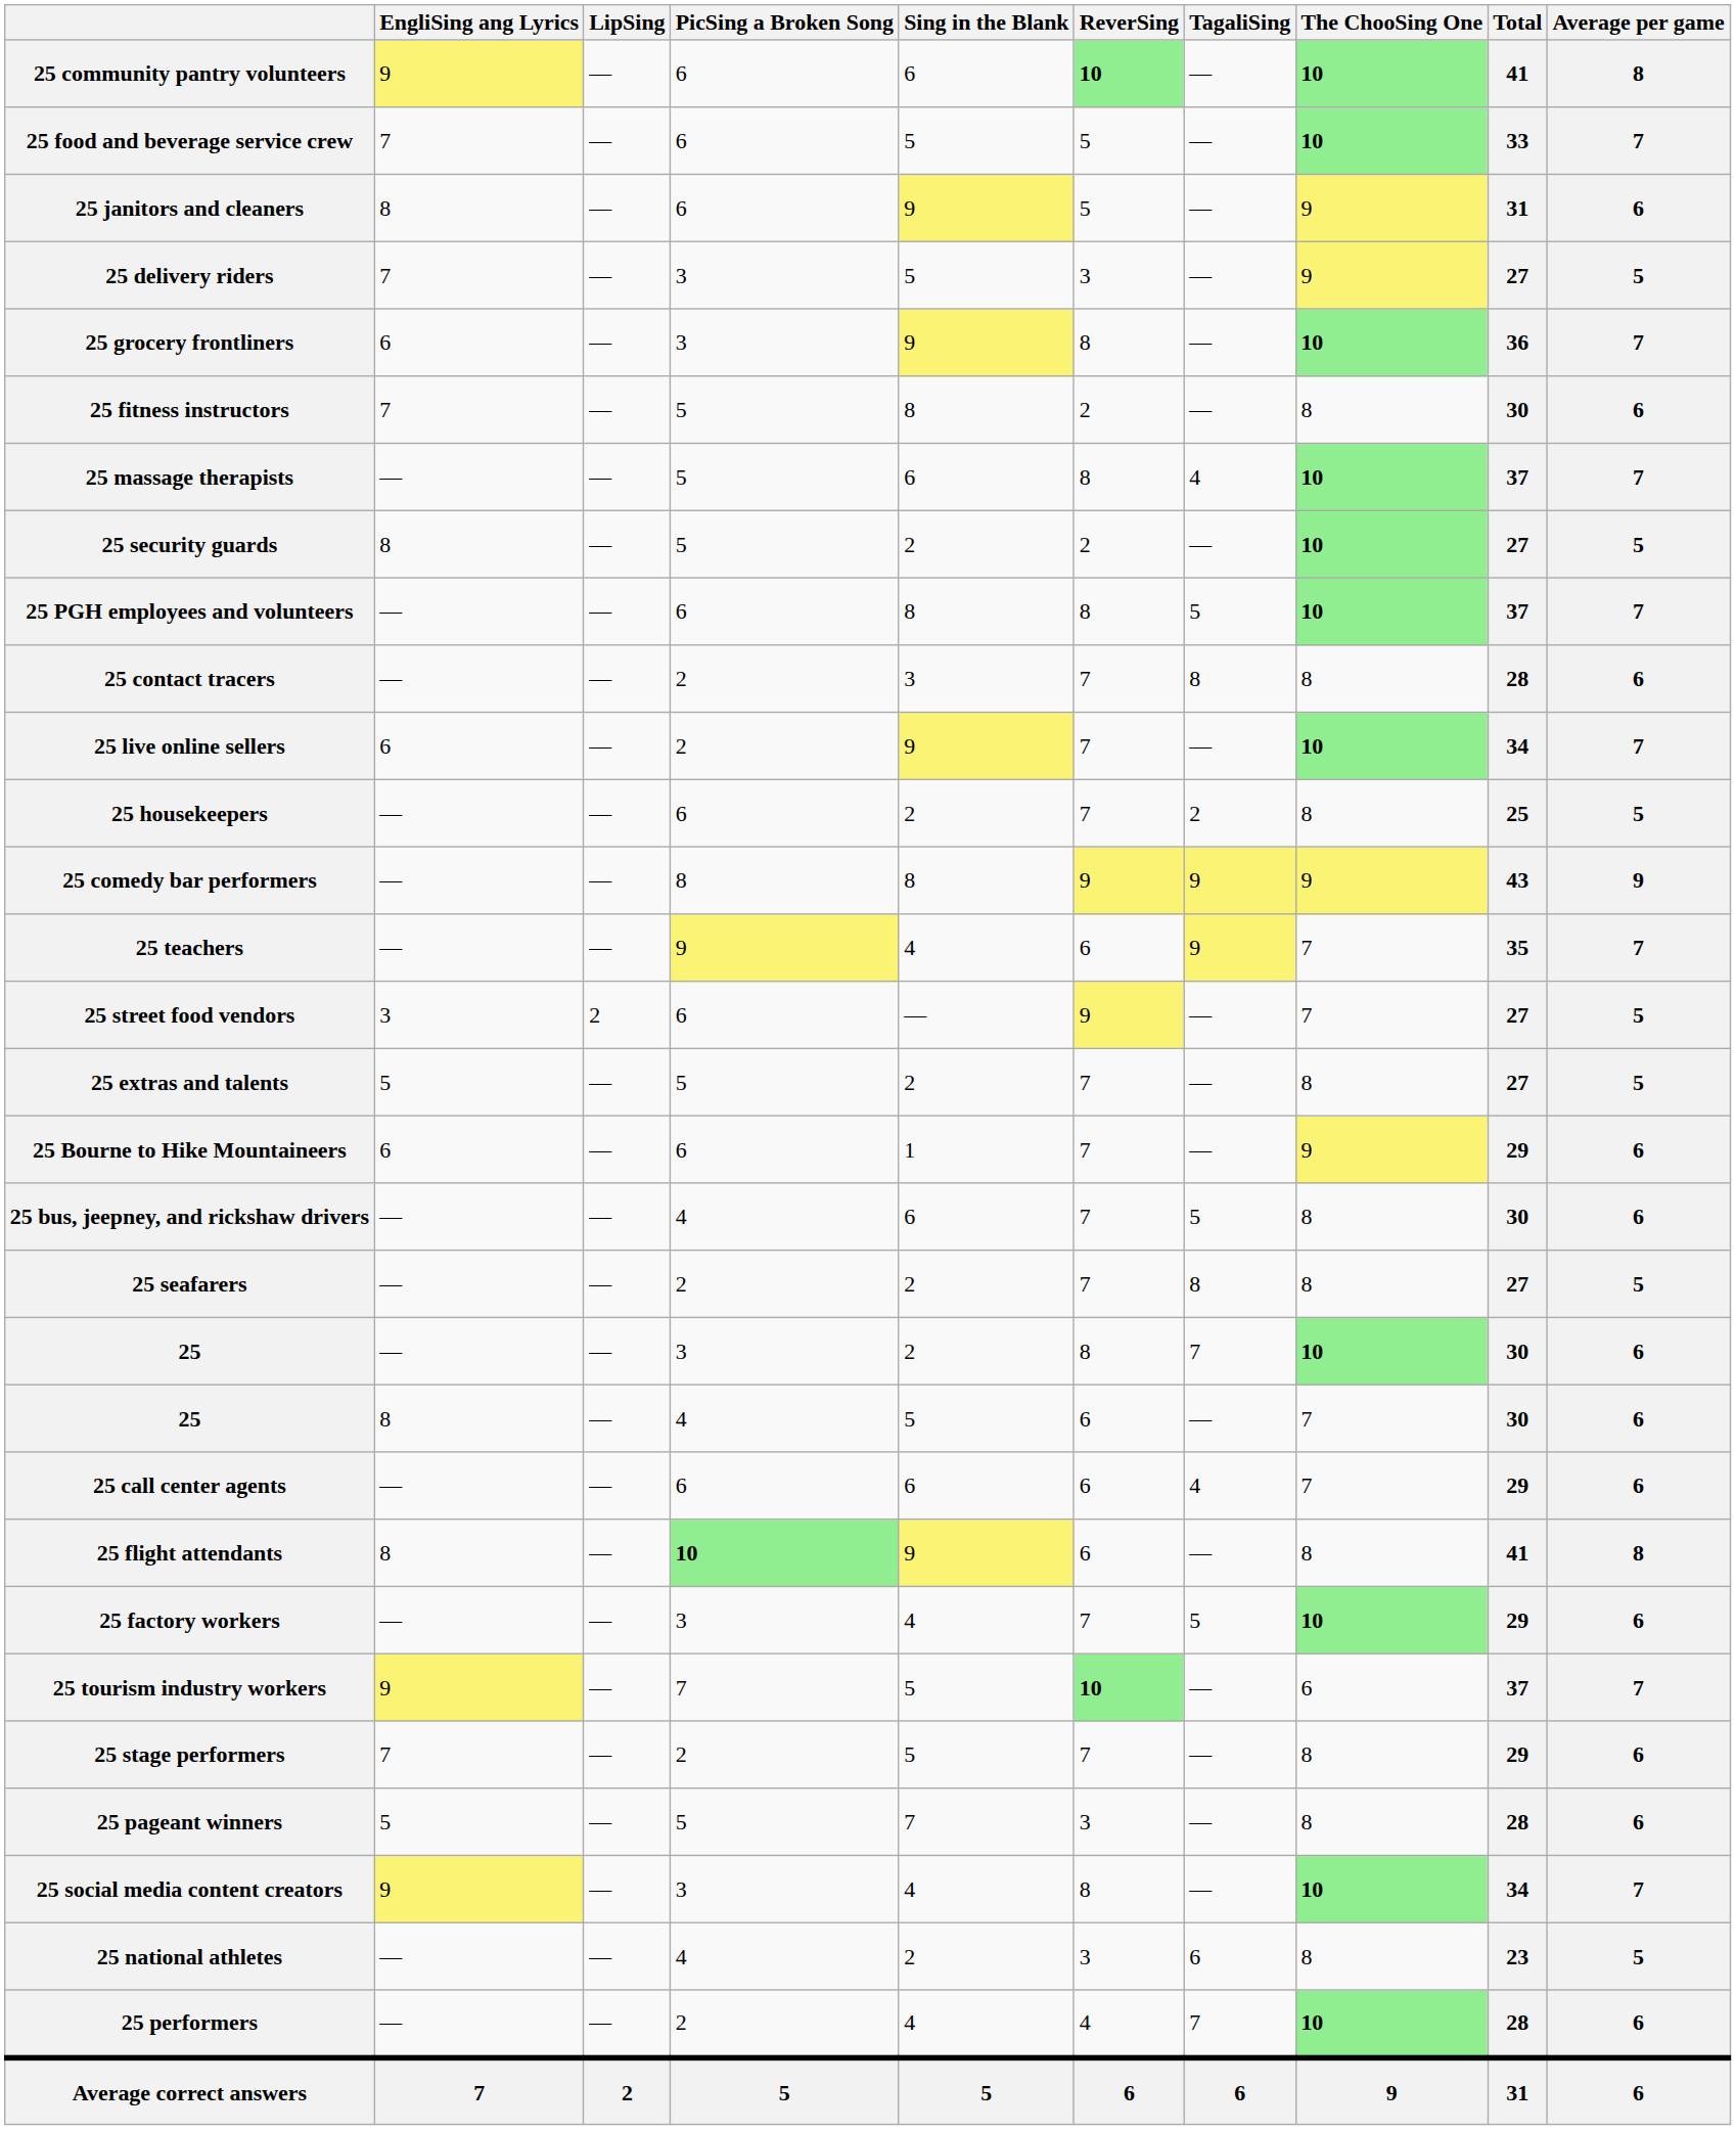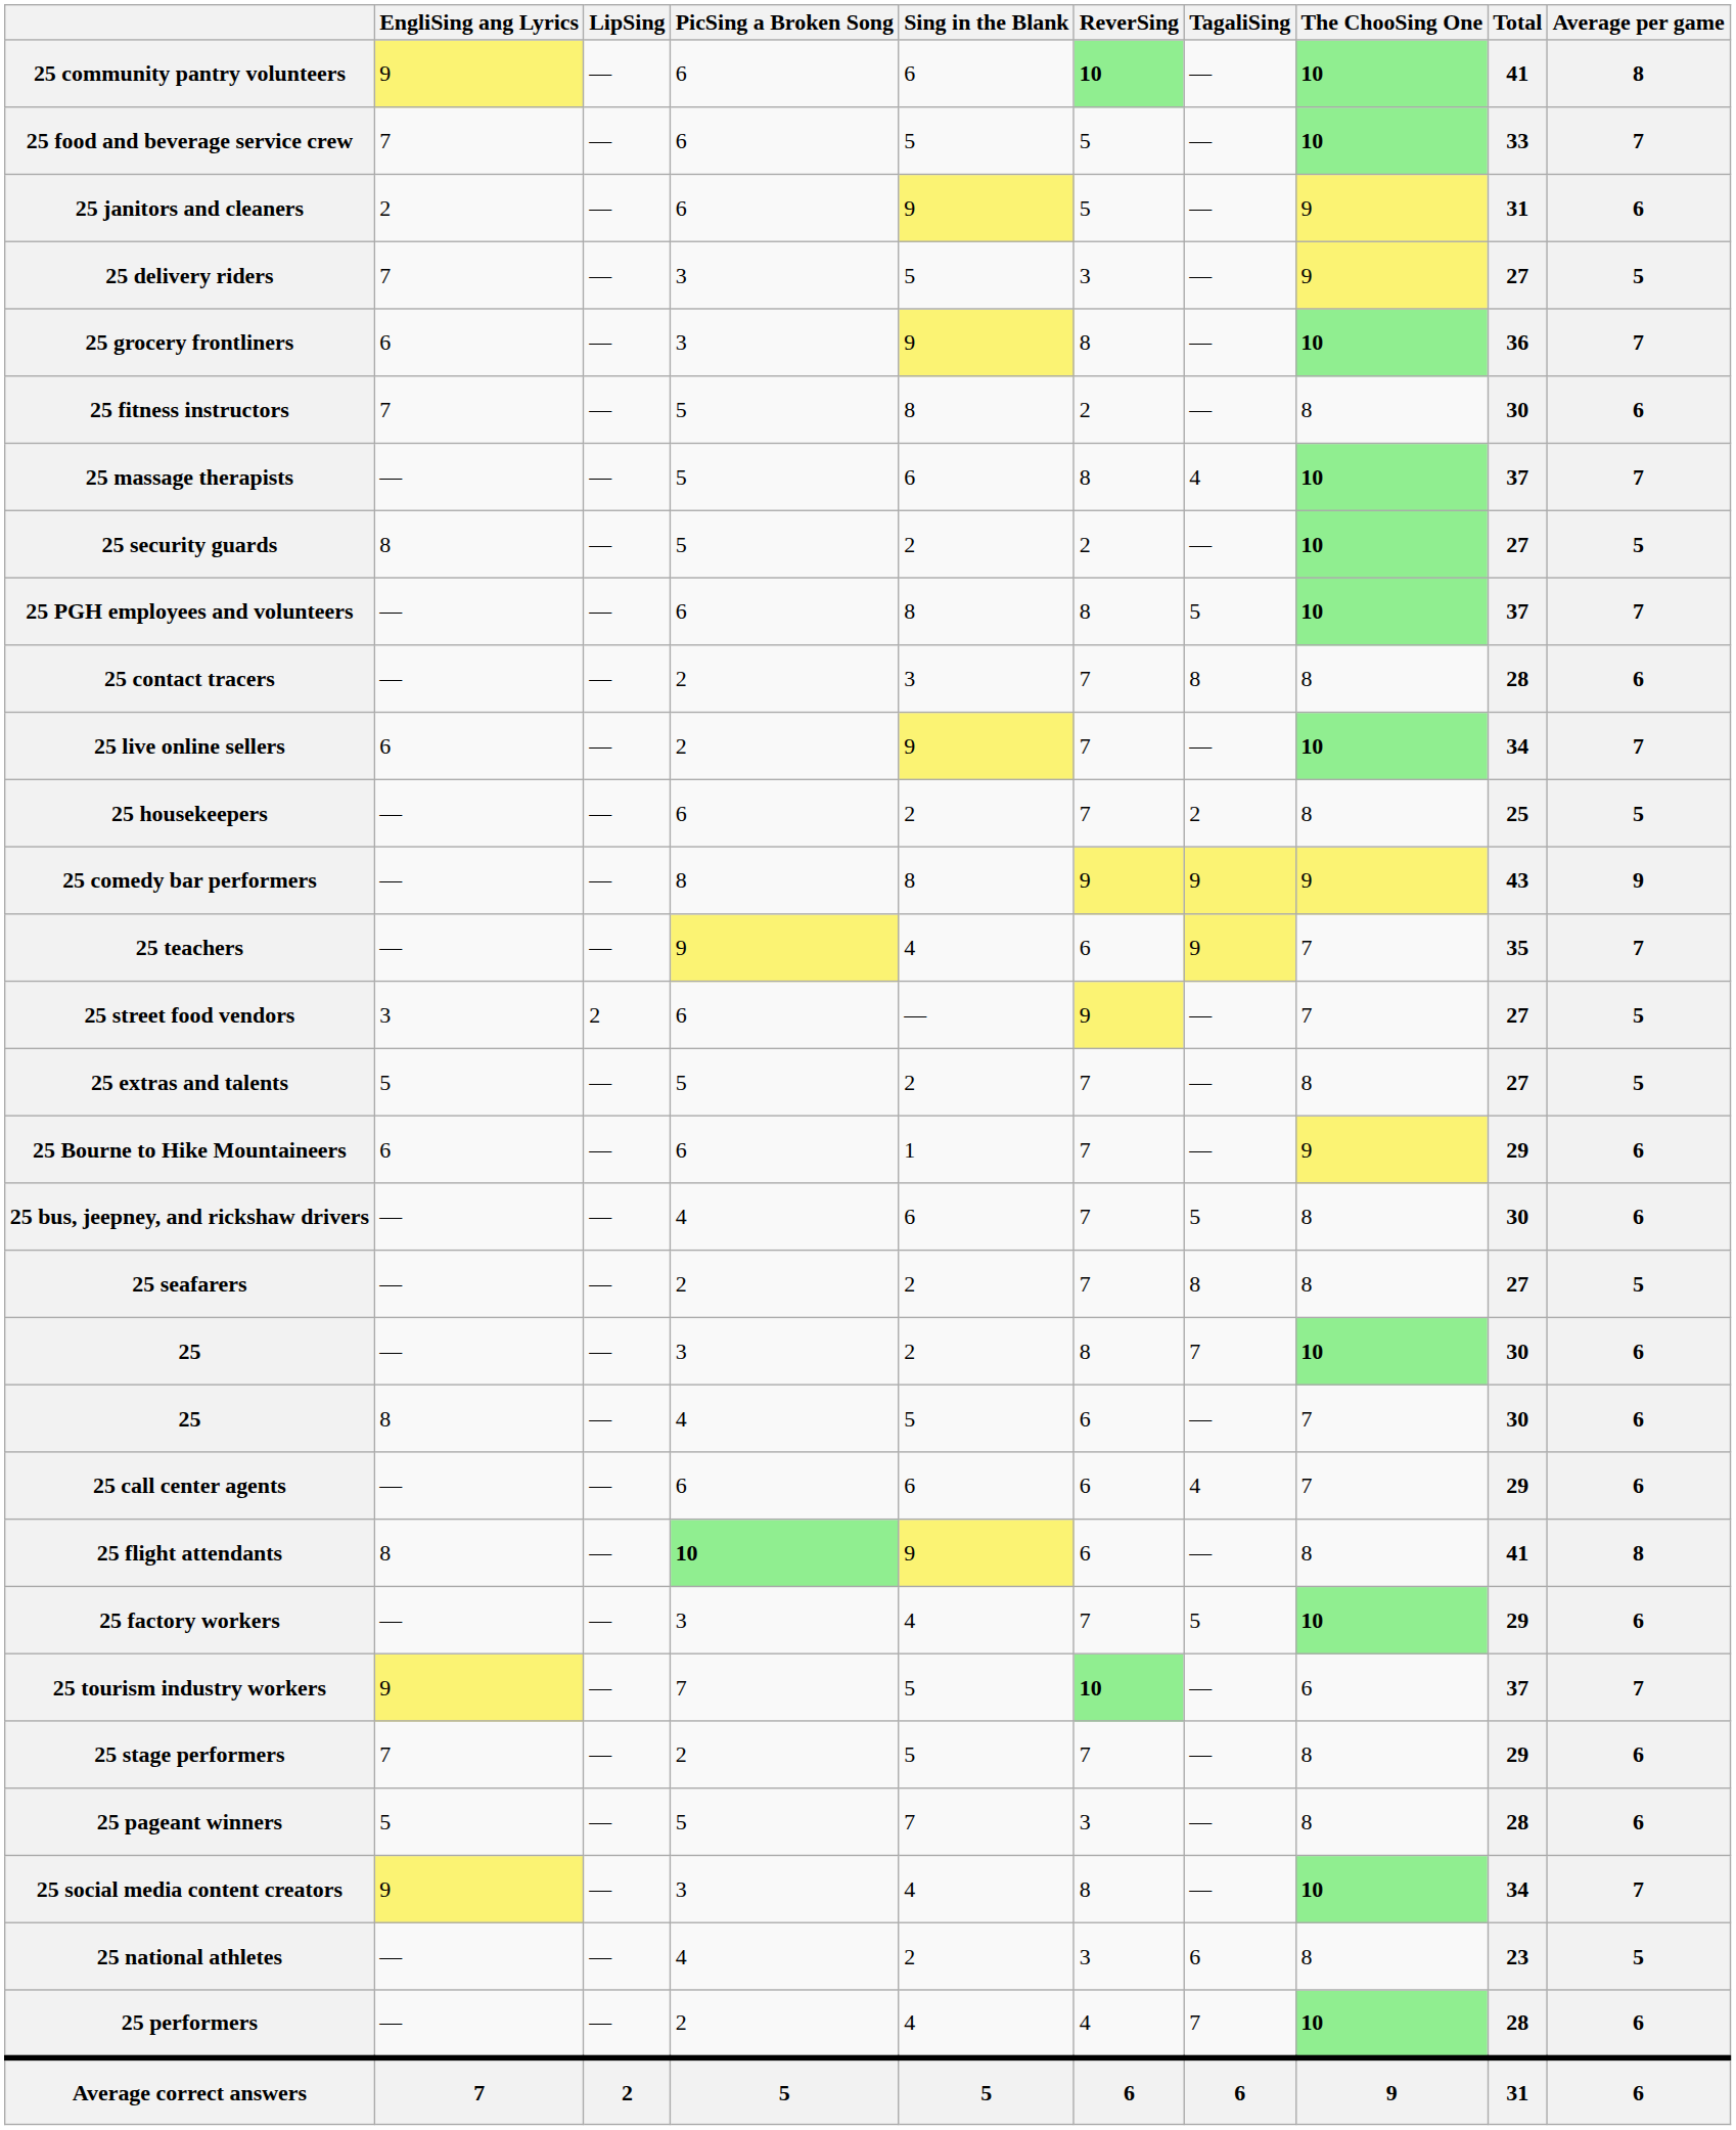25 janitors and cleaners | EngliSing ang Lyrics: 8 -> 2
